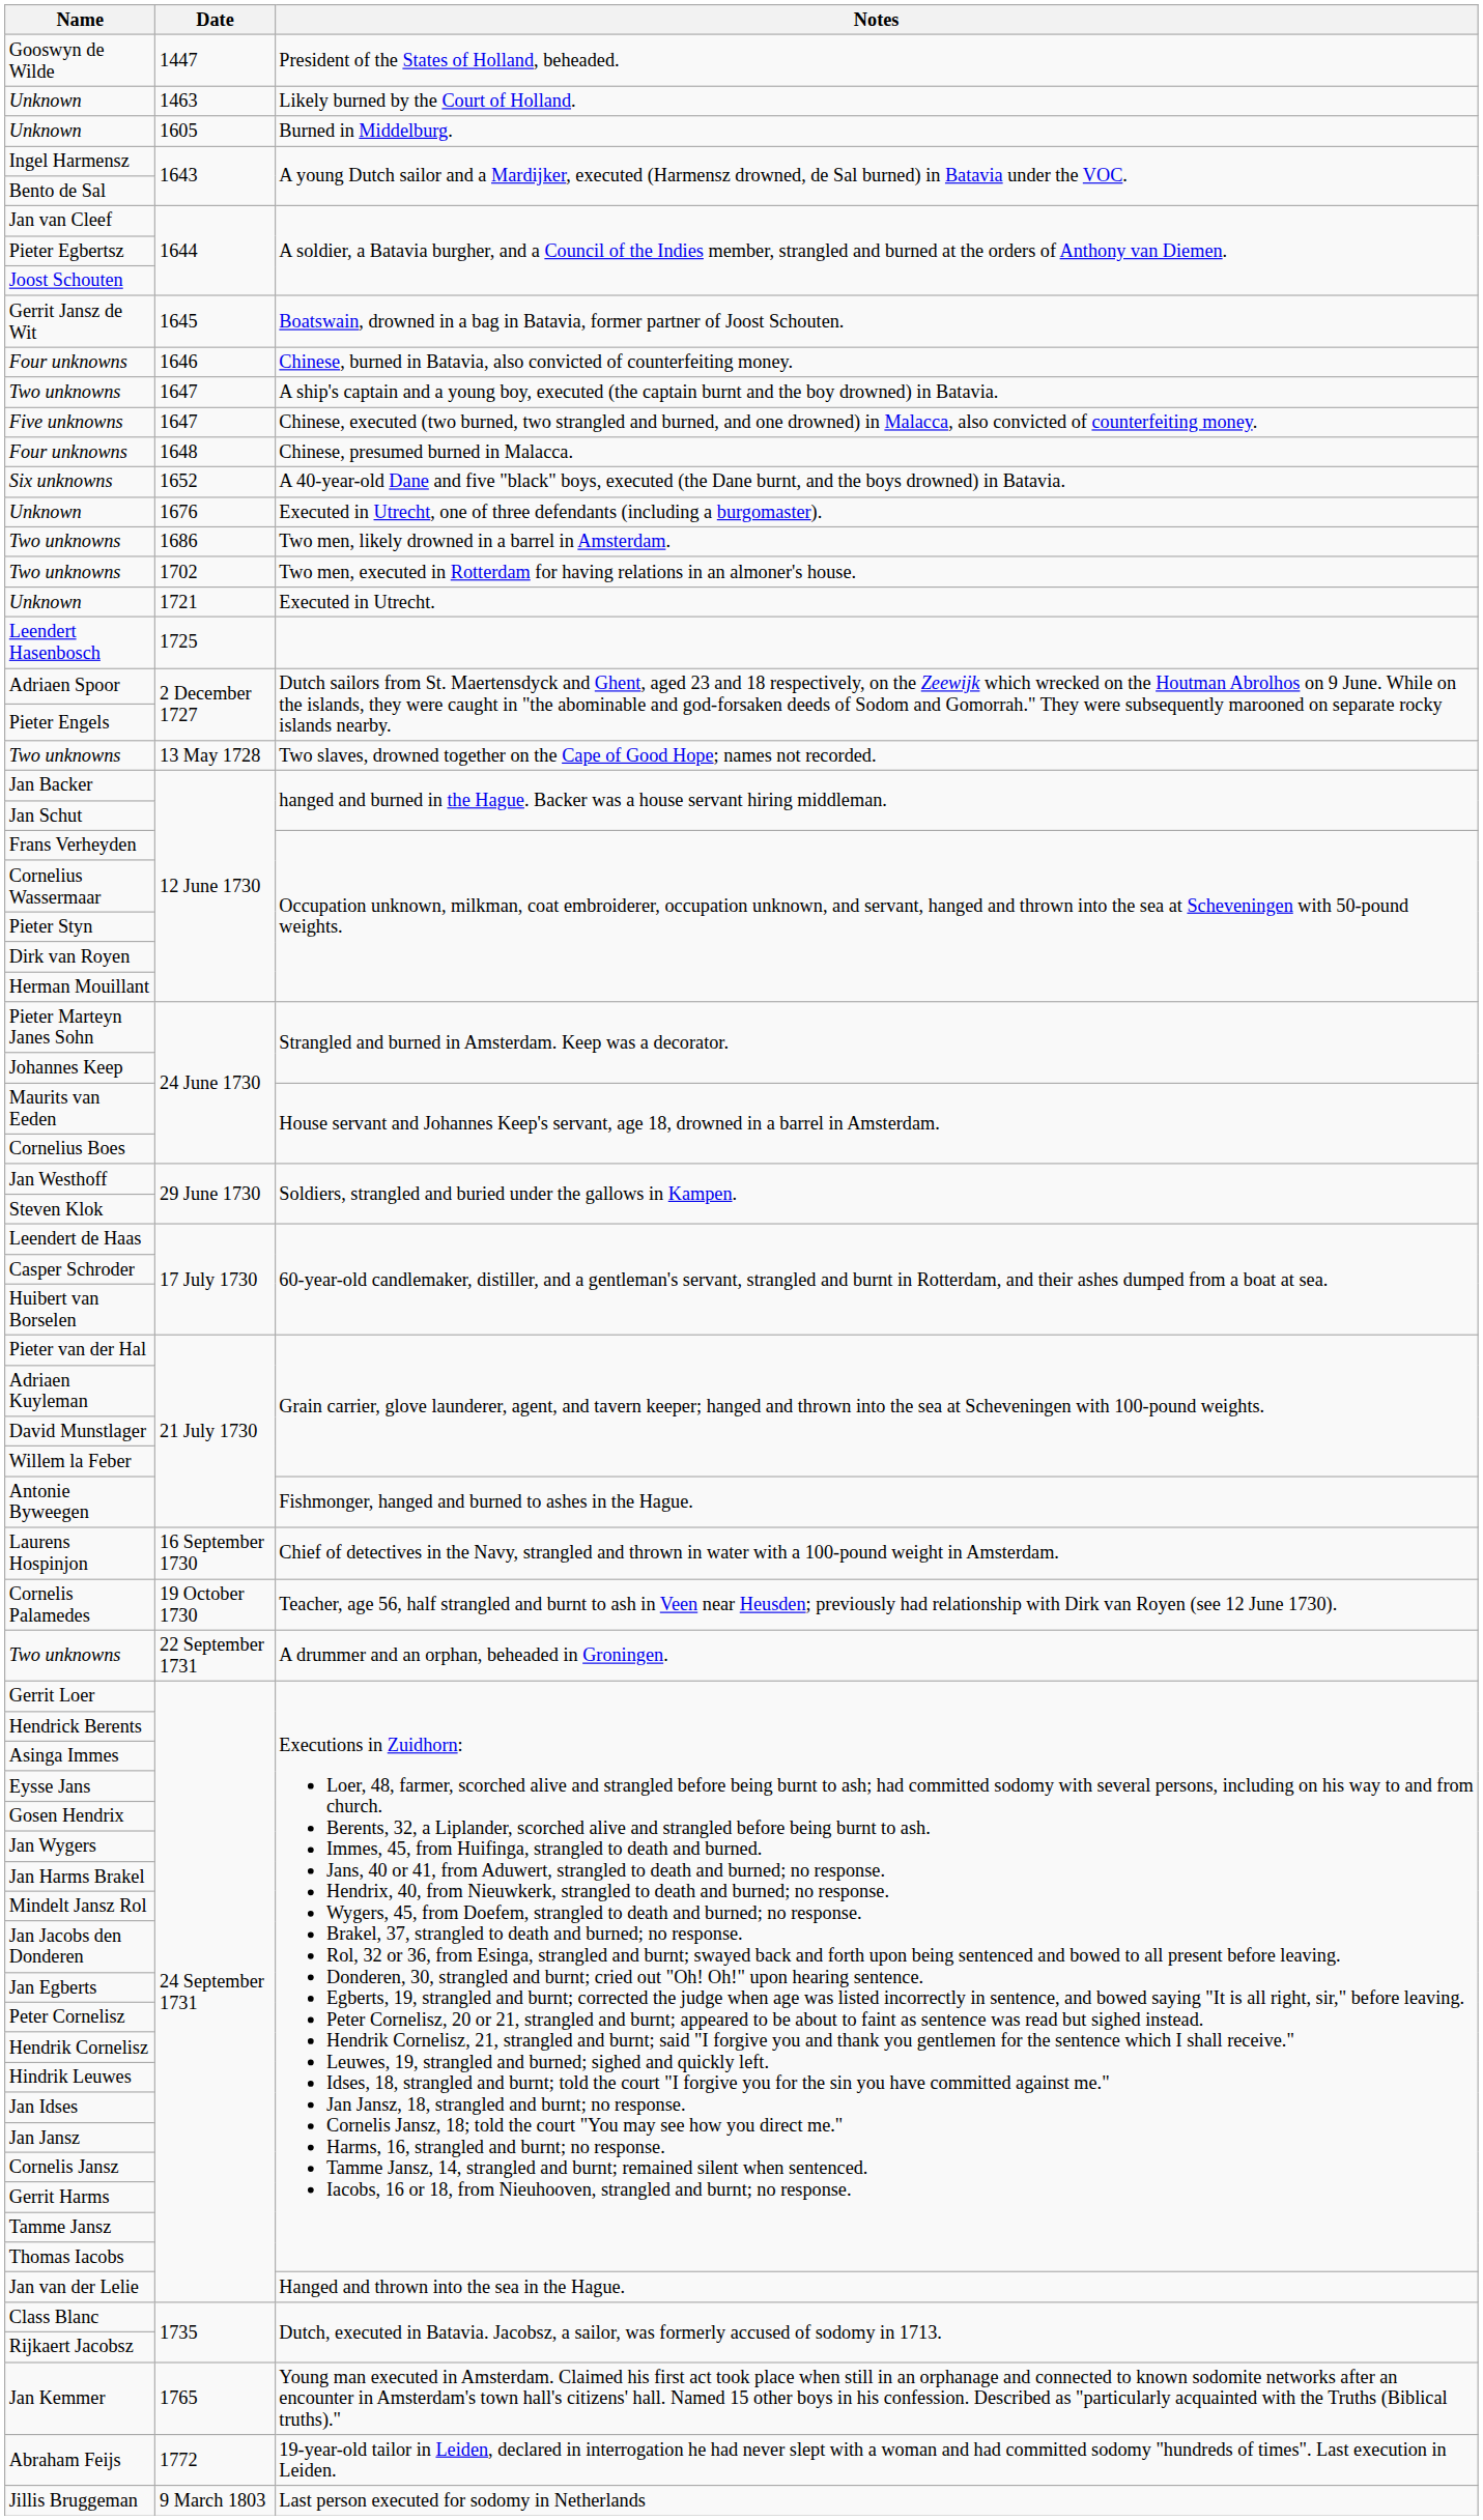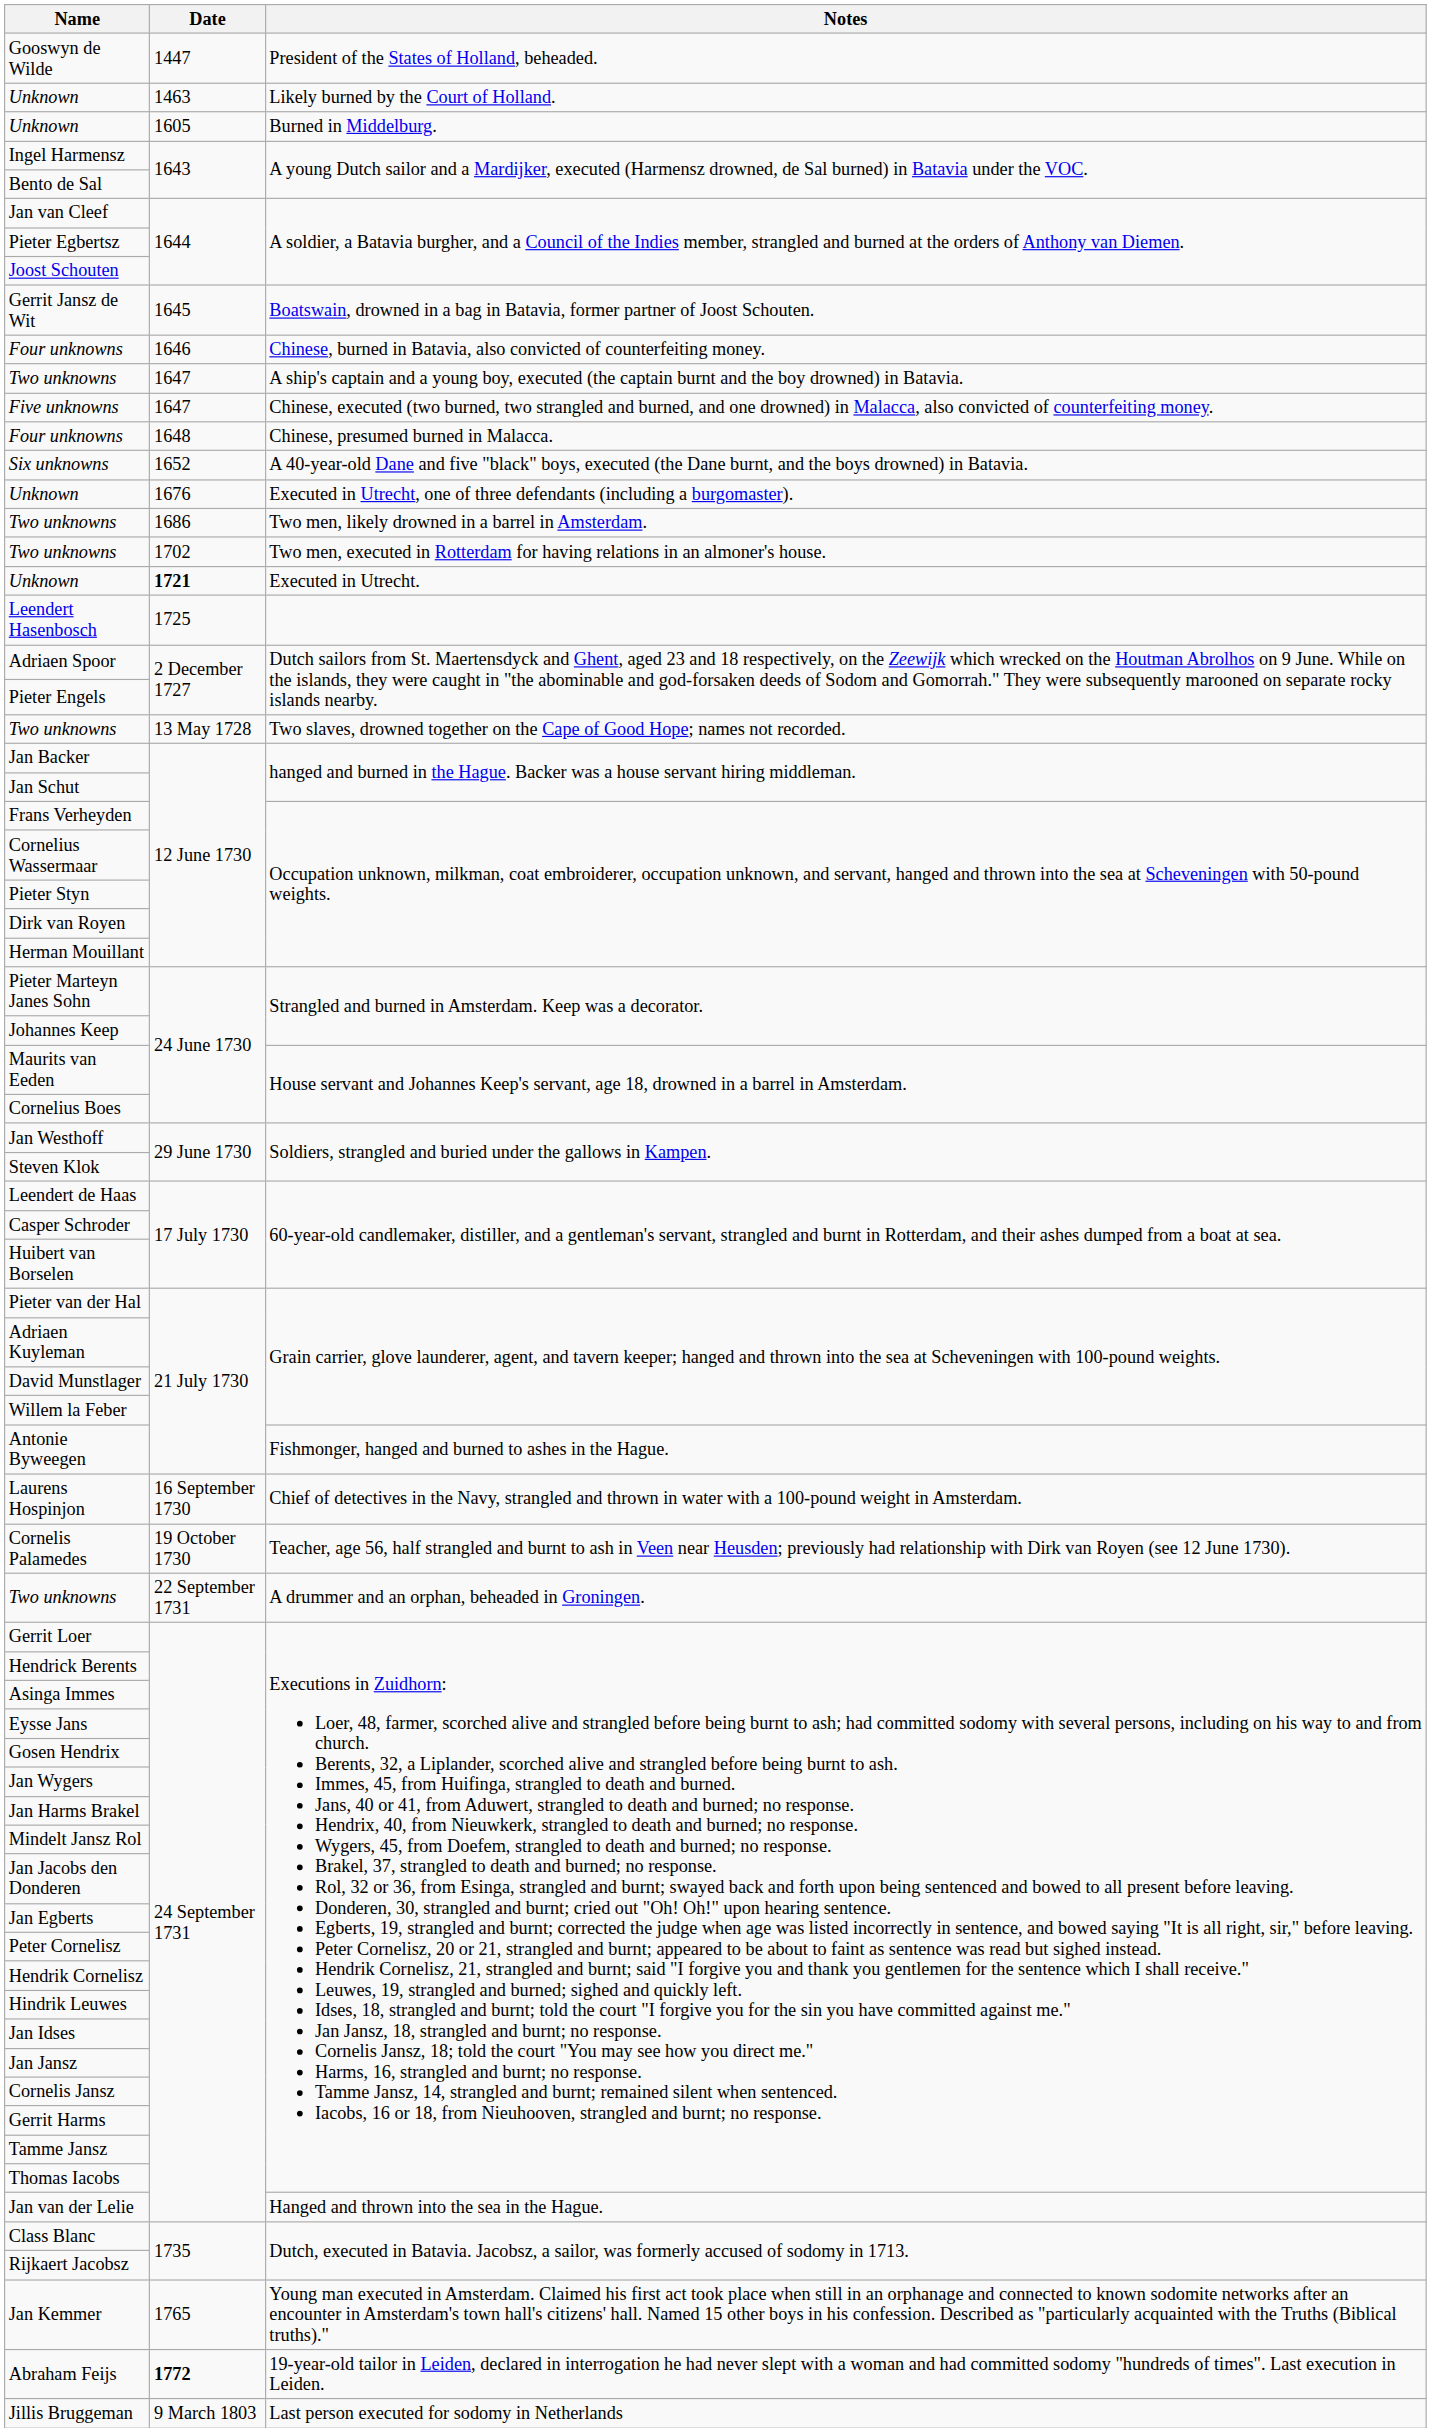Unknown / Executed in Utrecht. | Date: normal -> bold
Abraham Feijs | Date: normal -> bold
